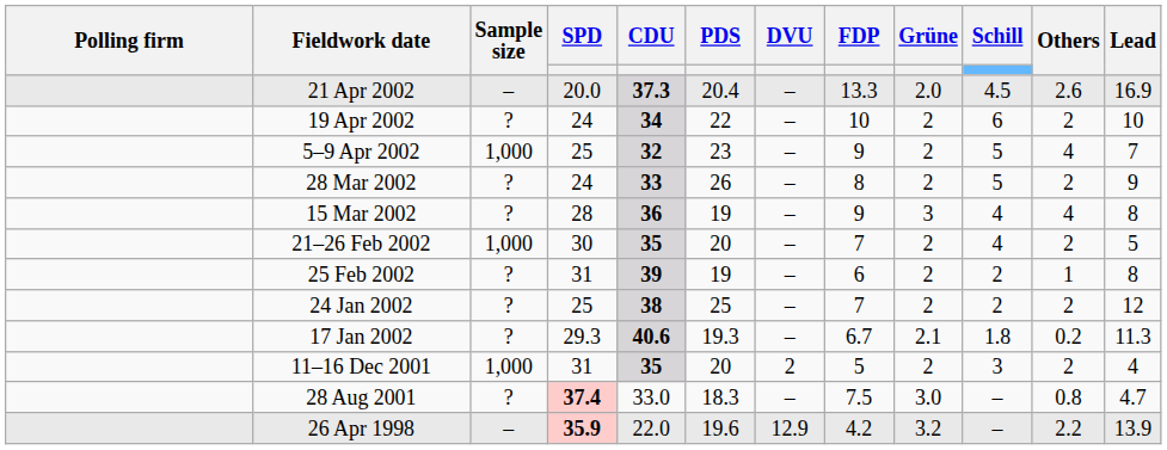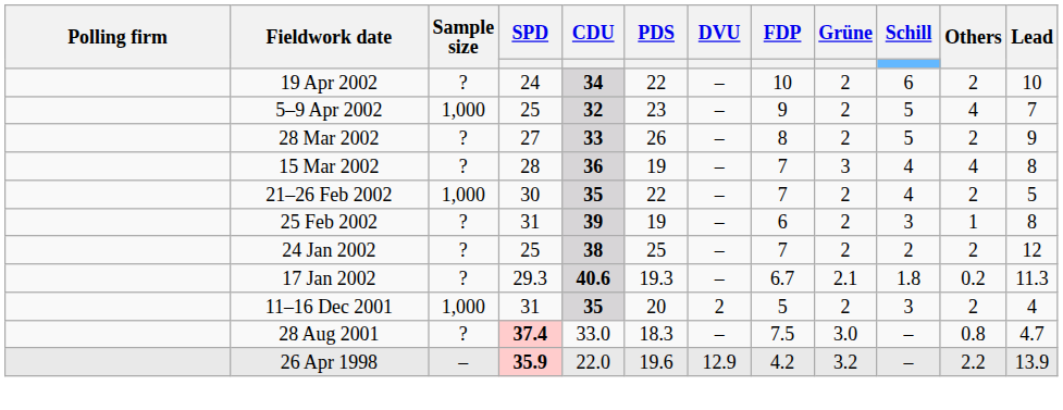- row: 21 Apr 2002 | – | 20.0 | 37.3 | 20.4 | – | 13.3 | 2.0 | 4.5 | 2.6 | 16.9
28 Mar 2002 | SPD: 24 -> 27
15 Mar 2002 | FDP: 9 -> 7
21–26 Feb 2002 | PDS: 20 -> 22
25 Feb 2002 | Schill: 2 -> 3
